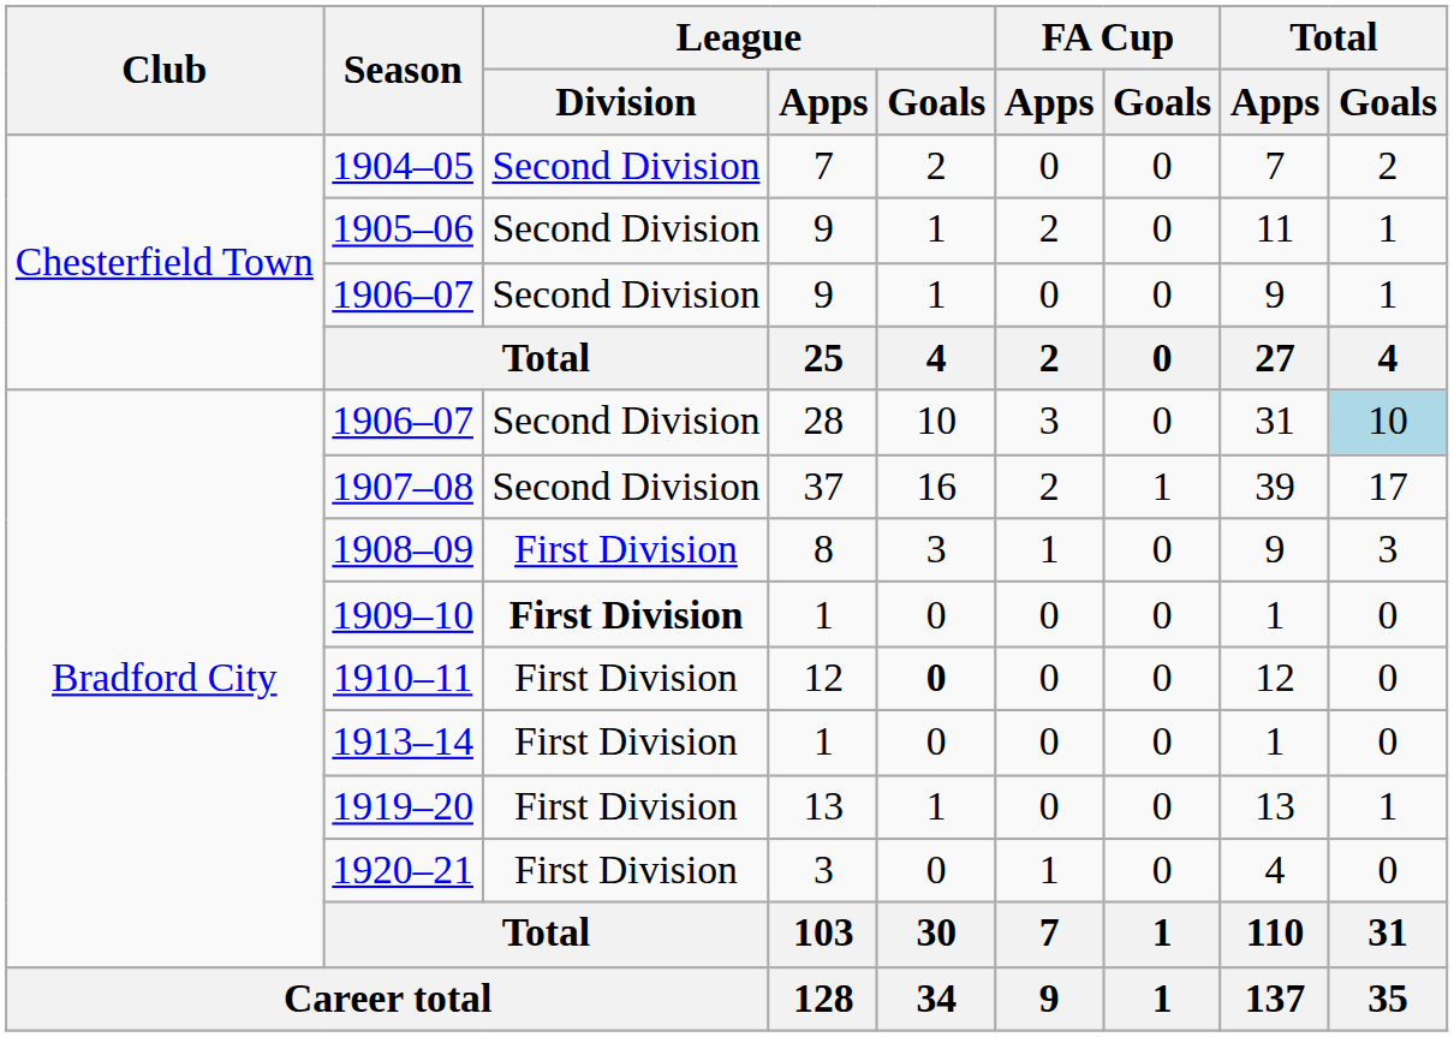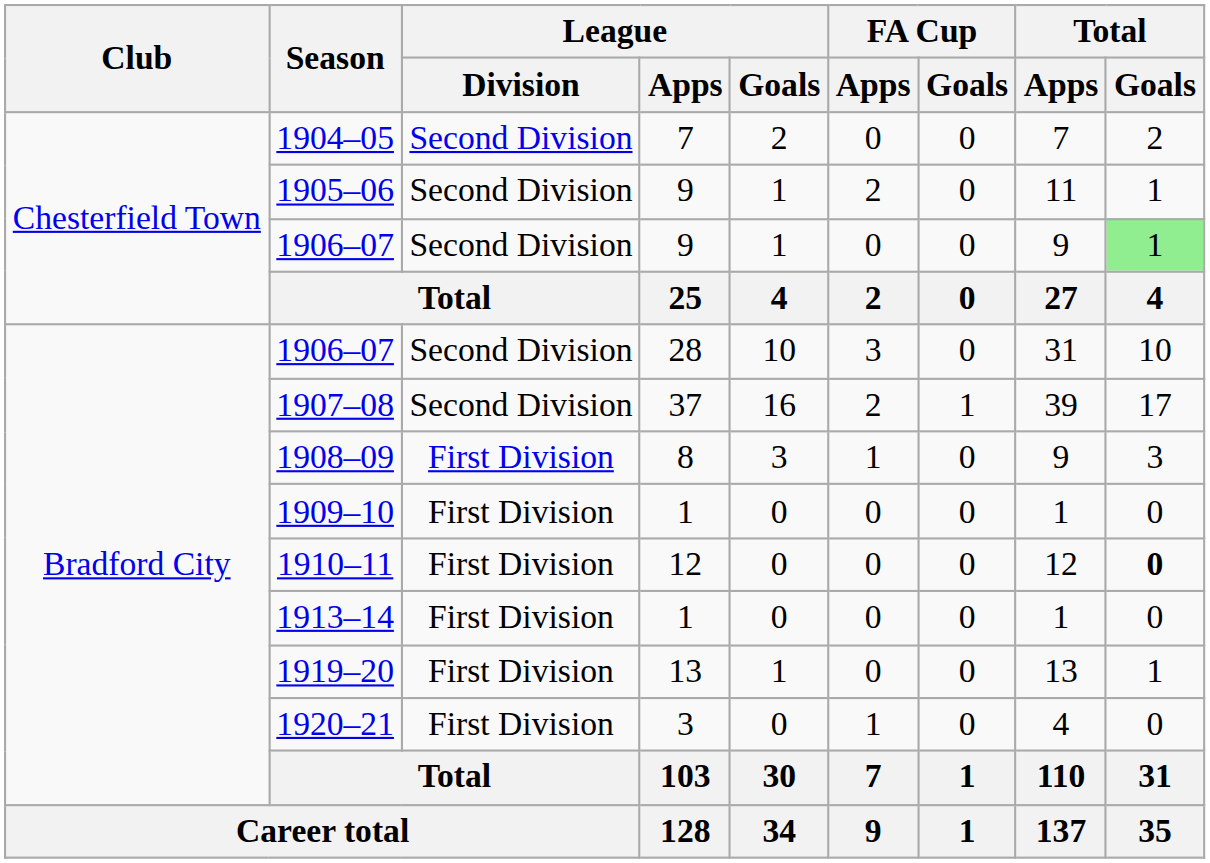1906–07 / 9 | Total / Goals: no background -> lightgreen background
1906–07 / 28 | Total / Goals: lightblue background -> no background
1909–10 | League / Division: bold -> normal
1910–11 | League / Goals: bold -> normal
1910–11 | Total / Goals: normal -> bold
